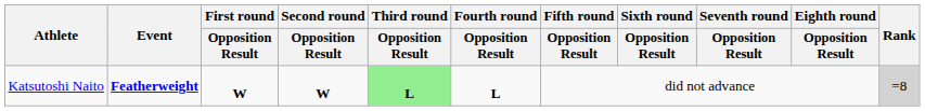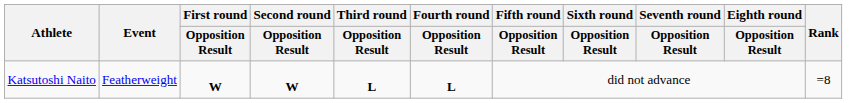Katsutoshi Naito | Event: bold -> normal
Katsutoshi Naito | Third round / Opposition Result: lightgreen background -> no background
Katsutoshi Naito | Rank: lightgrey background -> no background
